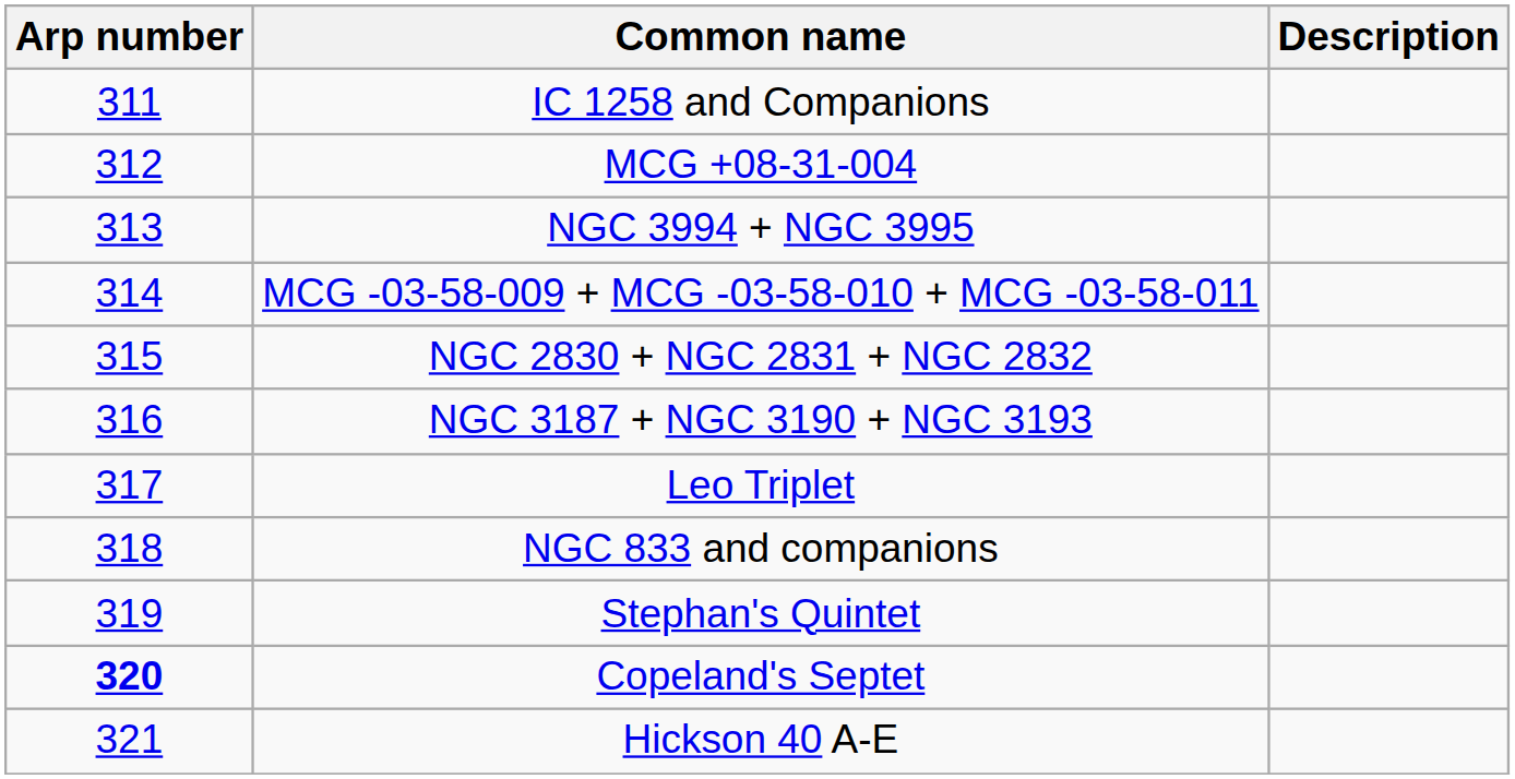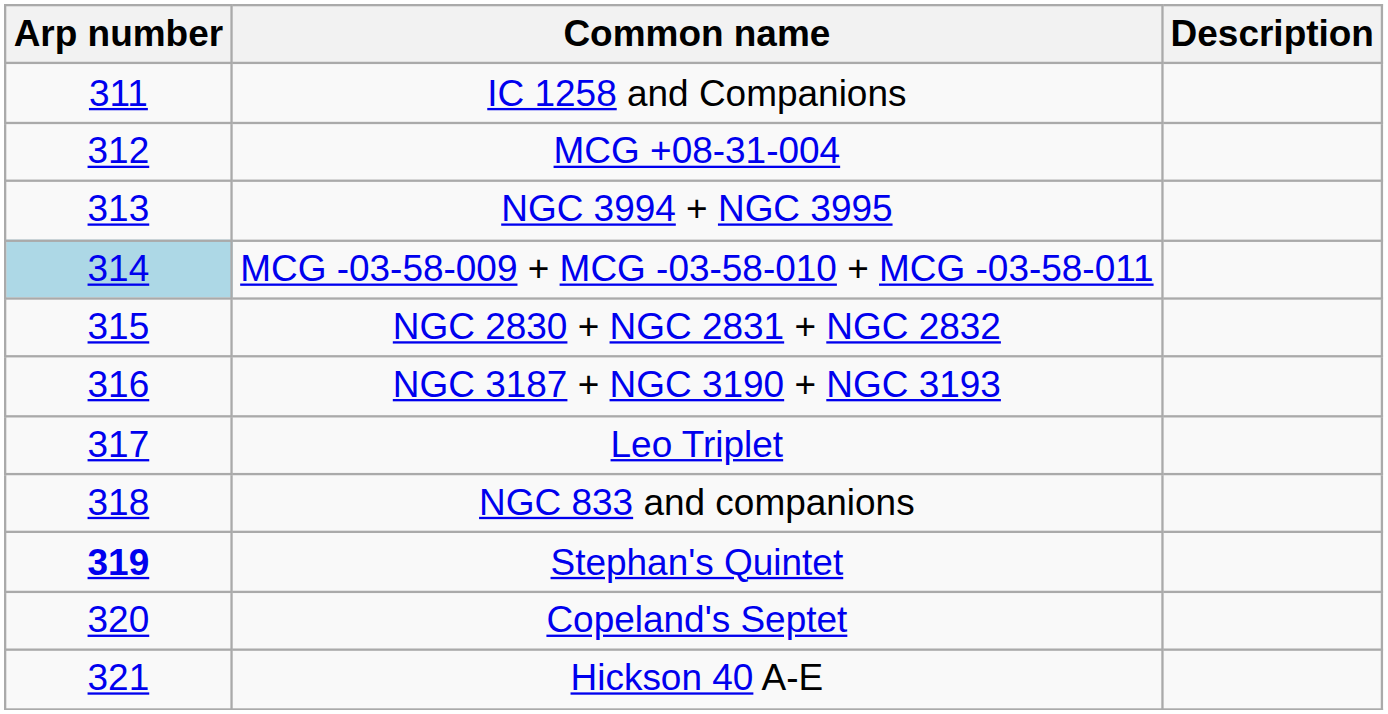MCG -03-58-009 + MCG -03-58-010 + MCG -03-58-011 | Arp number: no background -> lightblue background
Stephan's Quintet | Arp number: normal -> bold
Copeland's Septet | Arp number: bold -> normal
